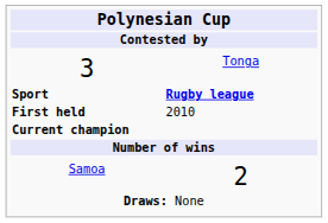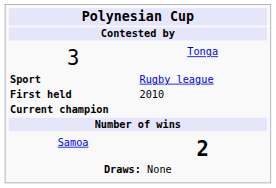row 4 | column 2: bold -> normal
row 8 | column 2: normal -> bold
